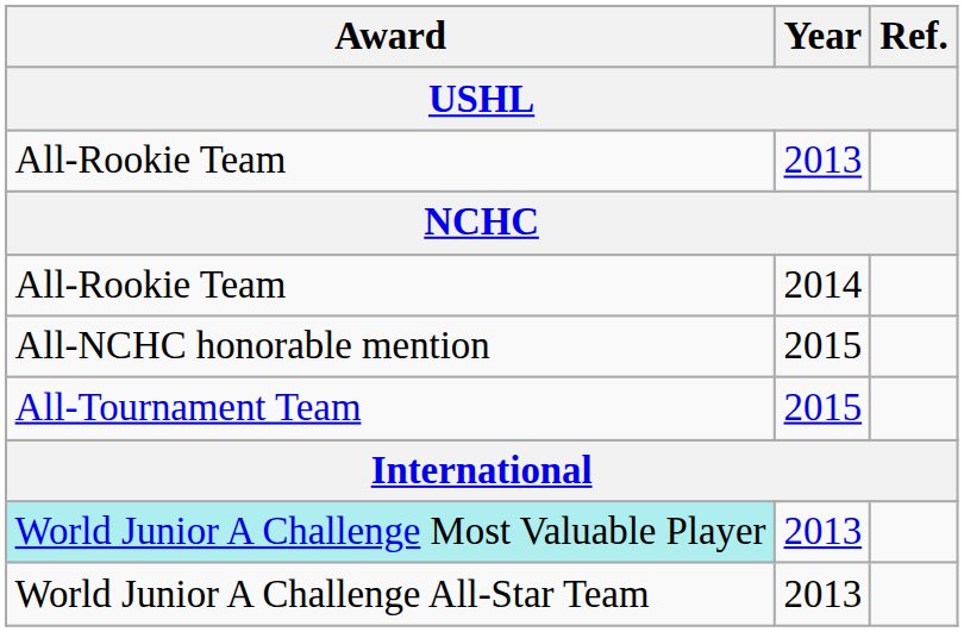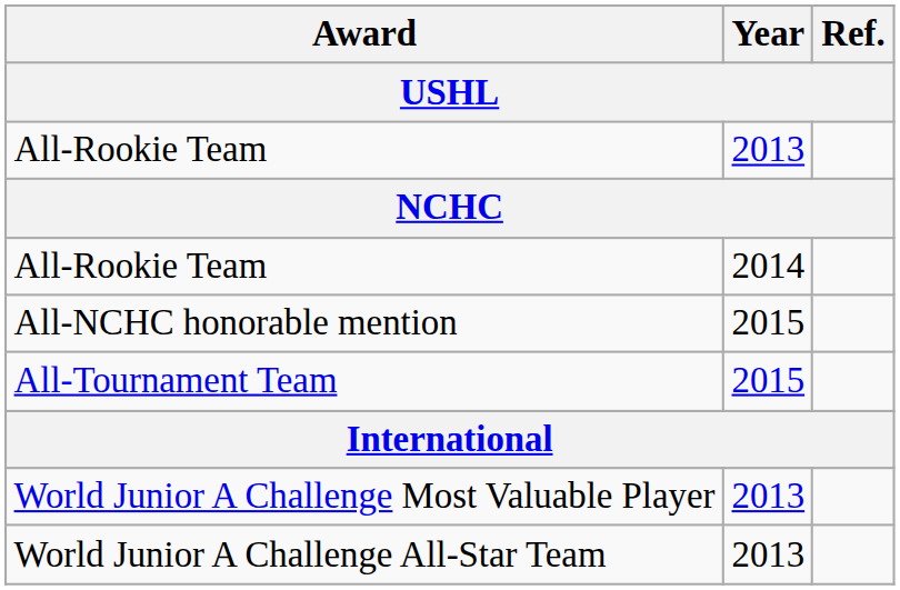World Junior A Challenge Most Valuable Player | Award: paleturquoise background -> no background
